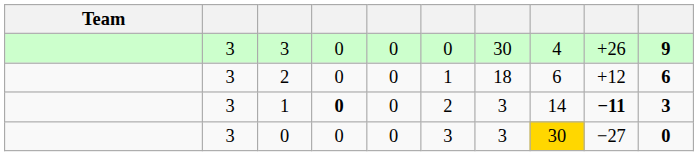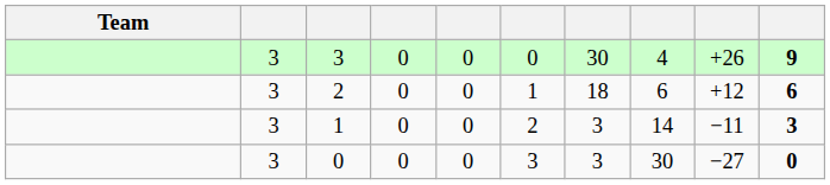row 4 | column 4: bold -> normal
row 4 | column 9: bold -> normal
row 5 | column 8: gold background -> no background
